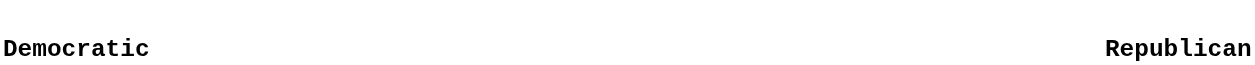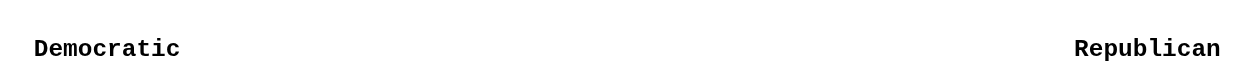- column: 1
